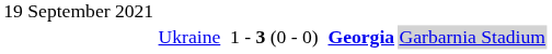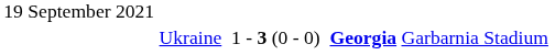Ukraine | column 5: lightgrey background -> no background
